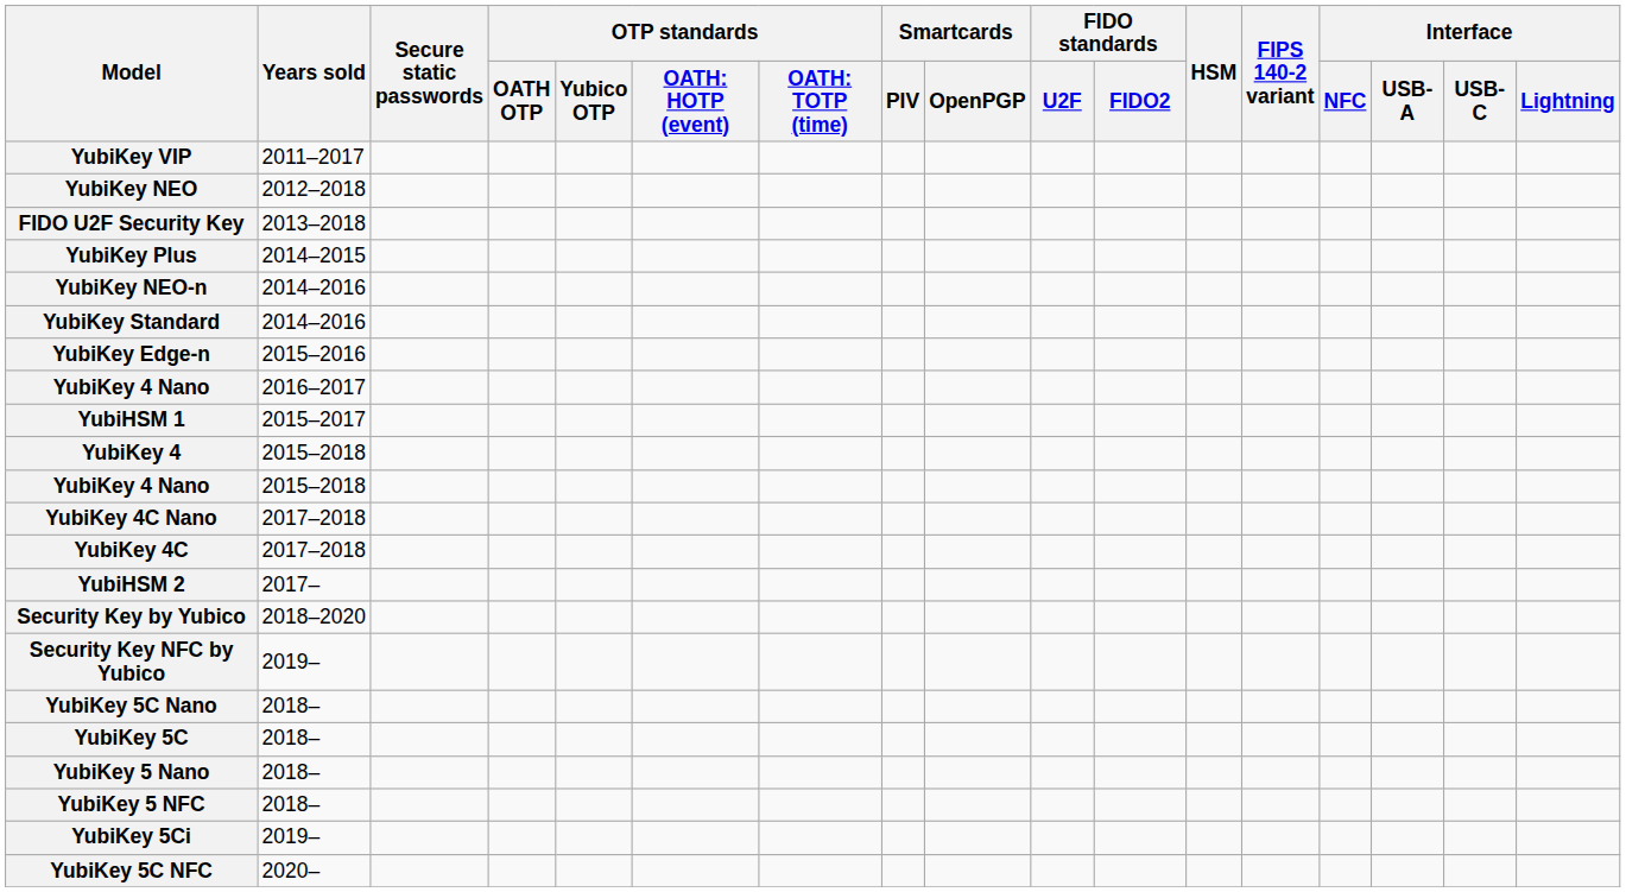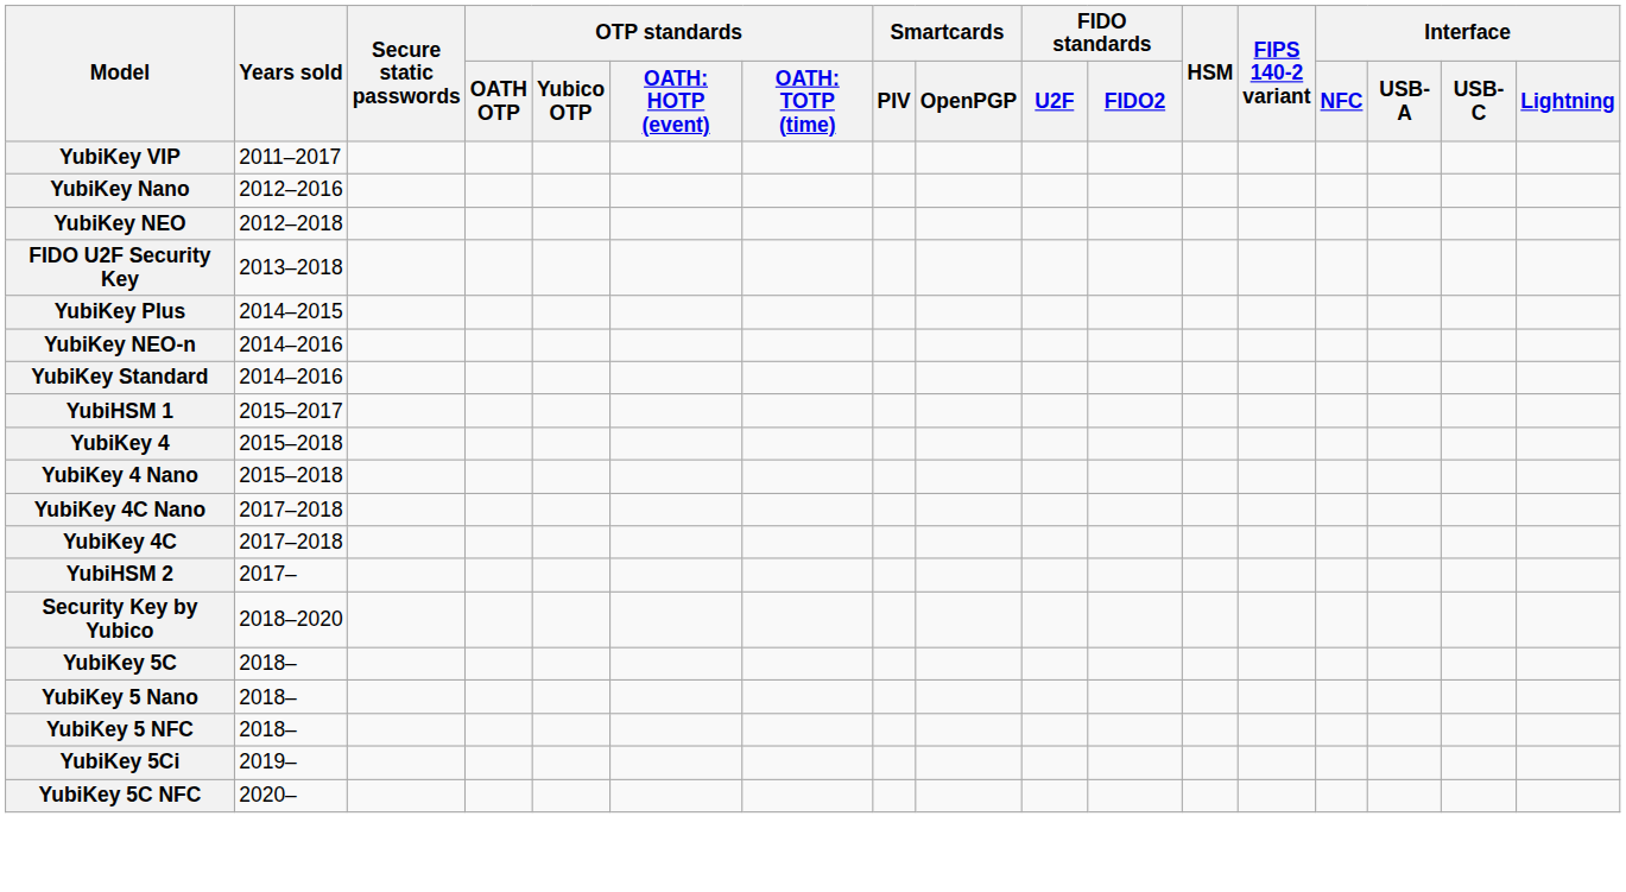+ row: YubiKey Nano | 2012–2016
- row: YubiKey Edge-n | 2015–2016
- row: YubiKey 4 Nano | 2016–2017
- row: Security Key NFC by Yubico | 2019–
- row: YubiKey 5C Nano | 2018–
